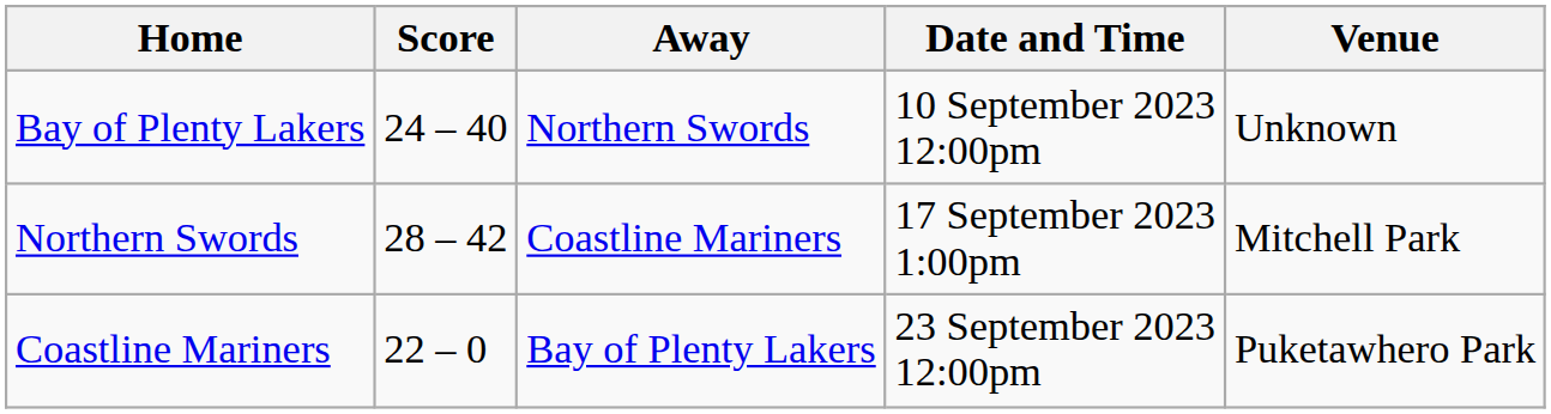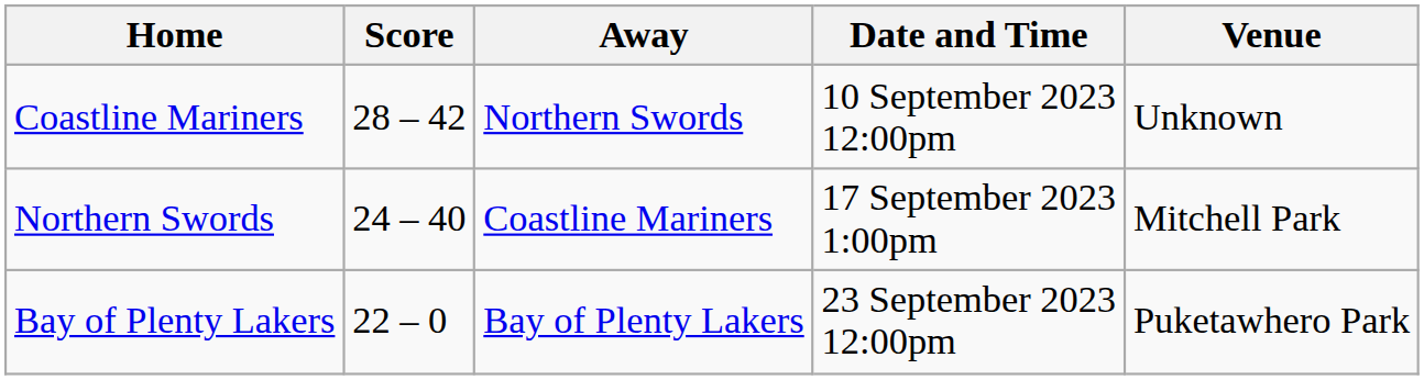row 2 | Home: Bay of Plenty Lakers -> Coastline Mariners
row 2 | Score: 24 – 40 -> 28 – 42
row 3 | Score: 28 – 42 -> 24 – 40
row 4 | Home: Coastline Mariners -> Bay of Plenty Lakers
